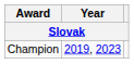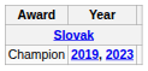Champion | Year: normal -> bold
